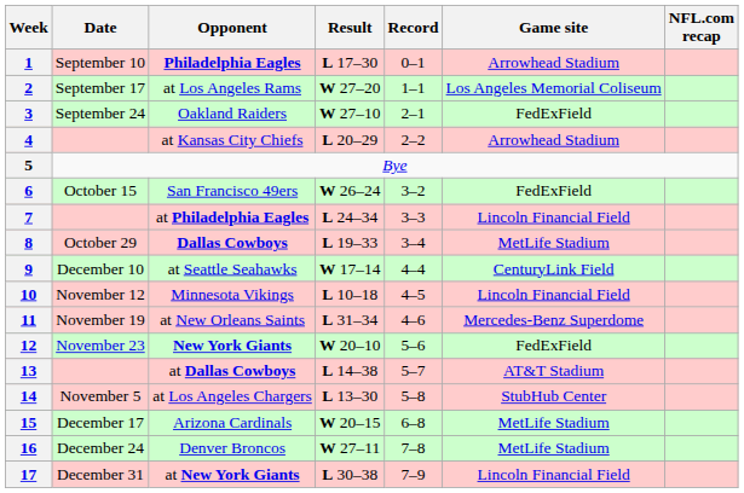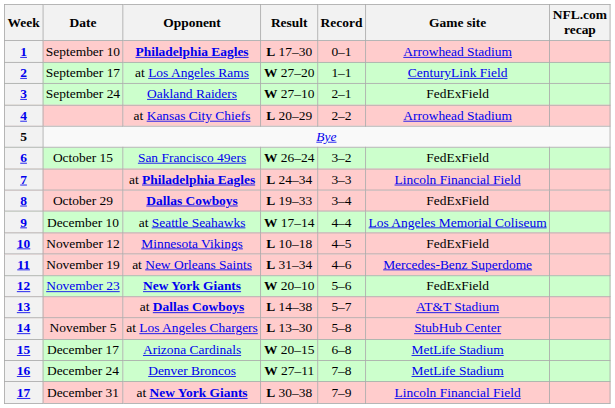2 | Game site: Los Angeles Memorial Coliseum -> CenturyLink Field
8 | Game site: MetLife Stadium -> FedExField
9 | Game site: CenturyLink Field -> Los Angeles Memorial Coliseum
10 | Game site: Lincoln Financial Field -> FedExField
